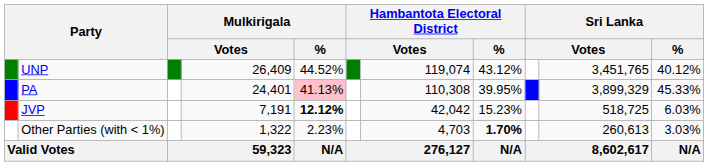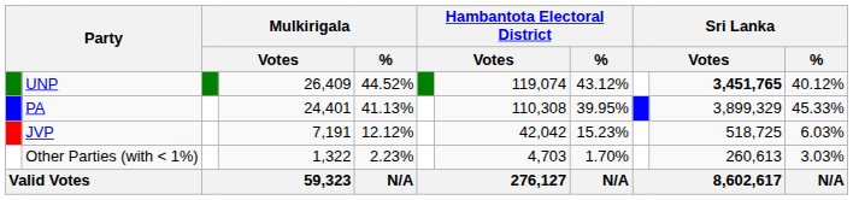UNP | column 10: normal -> bold
PA | Mulkirigala / %: pink background -> no background
JVP | Mulkirigala / %: bold -> normal
Other Parties (with < 1%) | Hambantota Electoral District / %: bold -> normal
